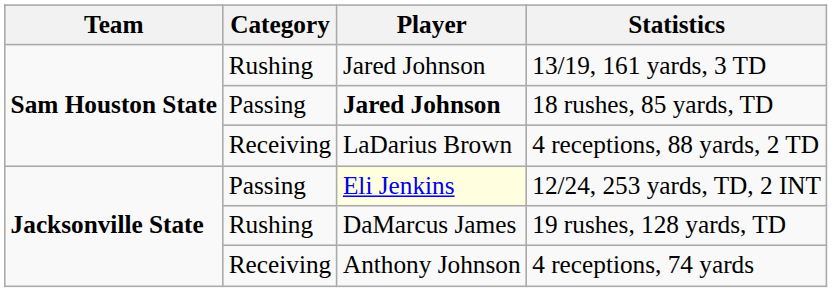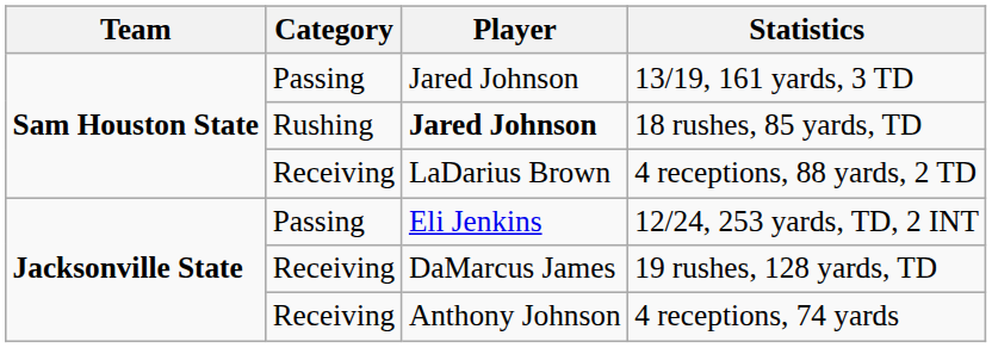13/19, 161 yards, 3 TD | Category: Rushing -> Passing
18 rushes, 85 yards, TD | Category: Passing -> Rushing
12/24, 253 yards, TD, 2 INT | Player: lightyellow background -> no background
19 rushes, 128 yards, TD | Category: Rushing -> Receiving
